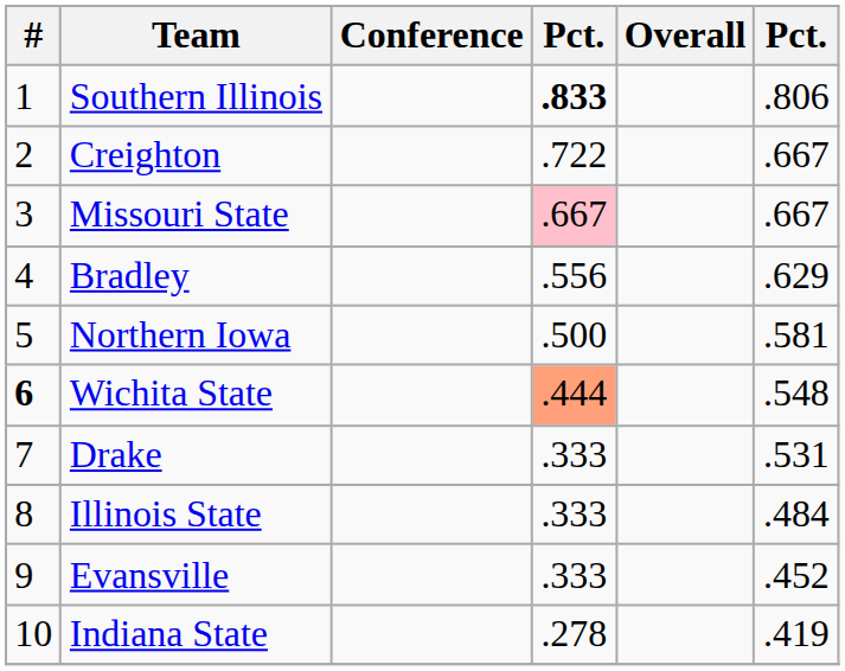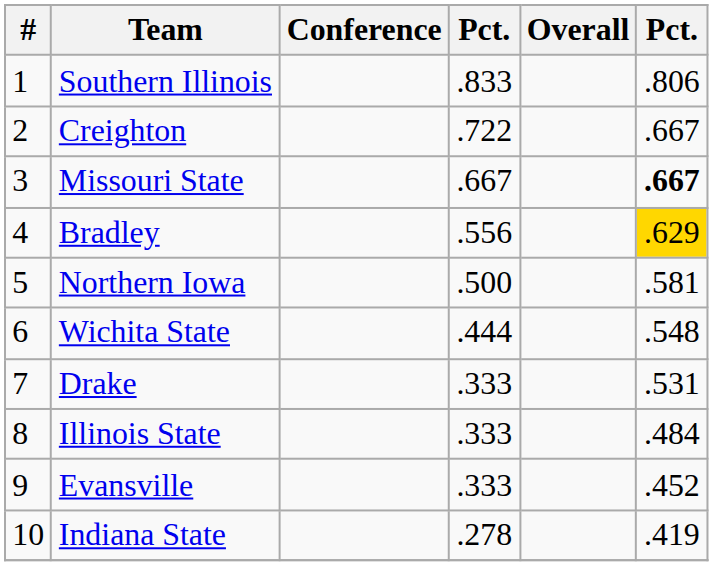Southern Illinois | column 4: bold -> normal
Missouri State | column 4: pink background -> no background
Missouri State | column 6: normal -> bold
Bradley | column 6: no background -> gold background
Wichita State | #: bold -> normal
Wichita State | column 4: lightsalmon background -> no background
